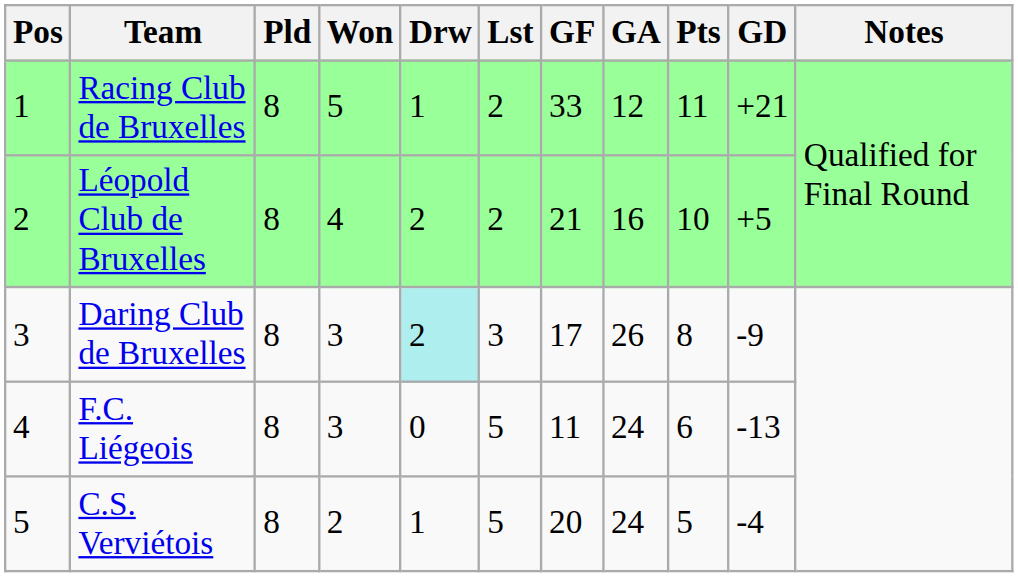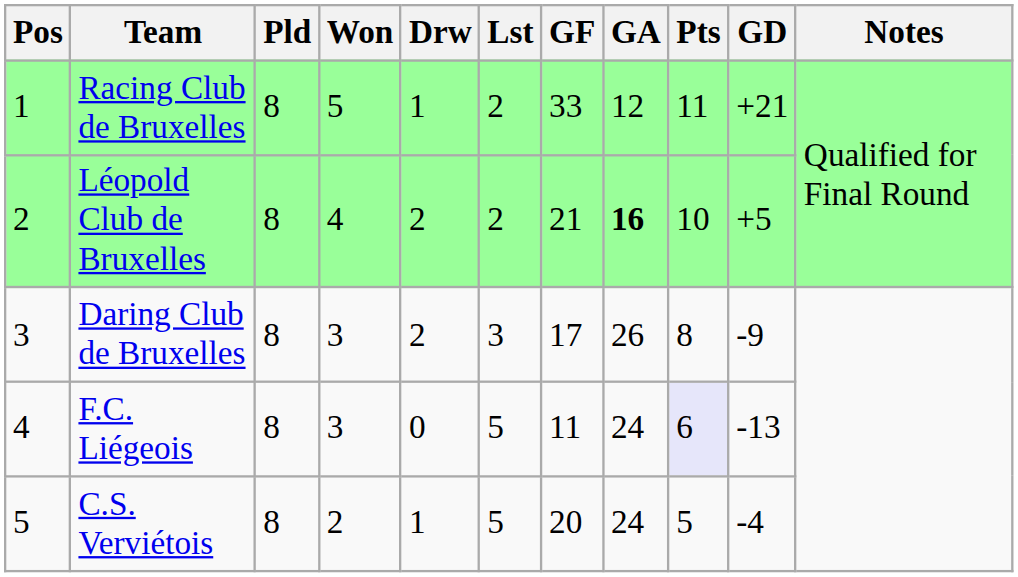Léopold Club de Bruxelles | GA: normal -> bold
Daring Club de Bruxelles | Drw: paleturquoise background -> no background
F.C. Liégeois | Pts: no background -> lavender background
